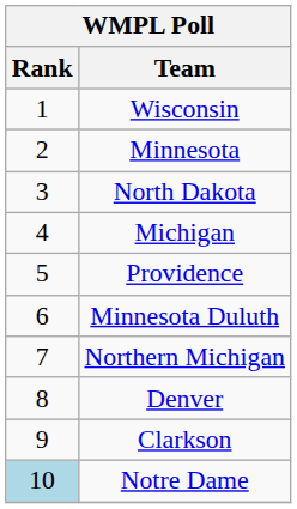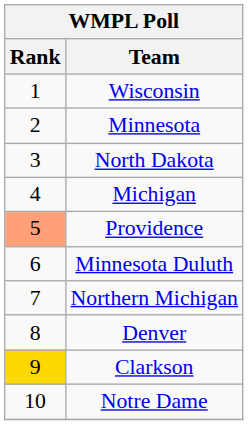Providence | Rank: no background -> lightsalmon background
Clarkson | Rank: no background -> gold background
Notre Dame | Rank: lightblue background -> no background
